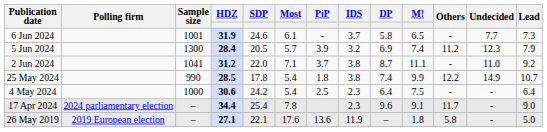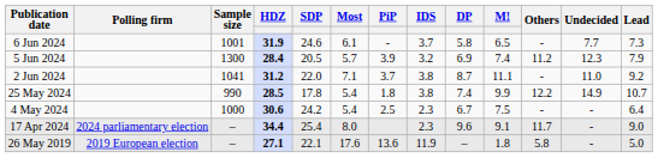4 May 2024 | DP: 6.4 -> 6.7
17 Apr 2024 | Most: 7.8 -> 8.0
